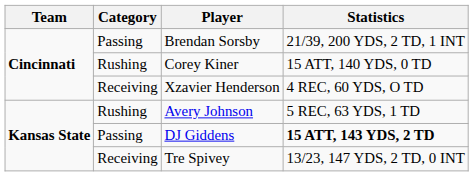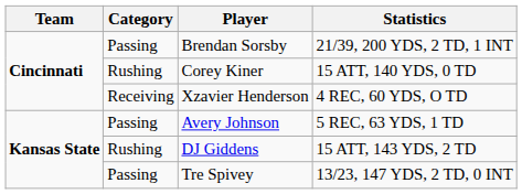Avery Johnson | Category: Rushing -> Passing
DJ Giddens | Category: Passing -> Rushing
DJ Giddens | Statistics: bold -> normal
Tre Spivey | Category: Receiving -> Passing
